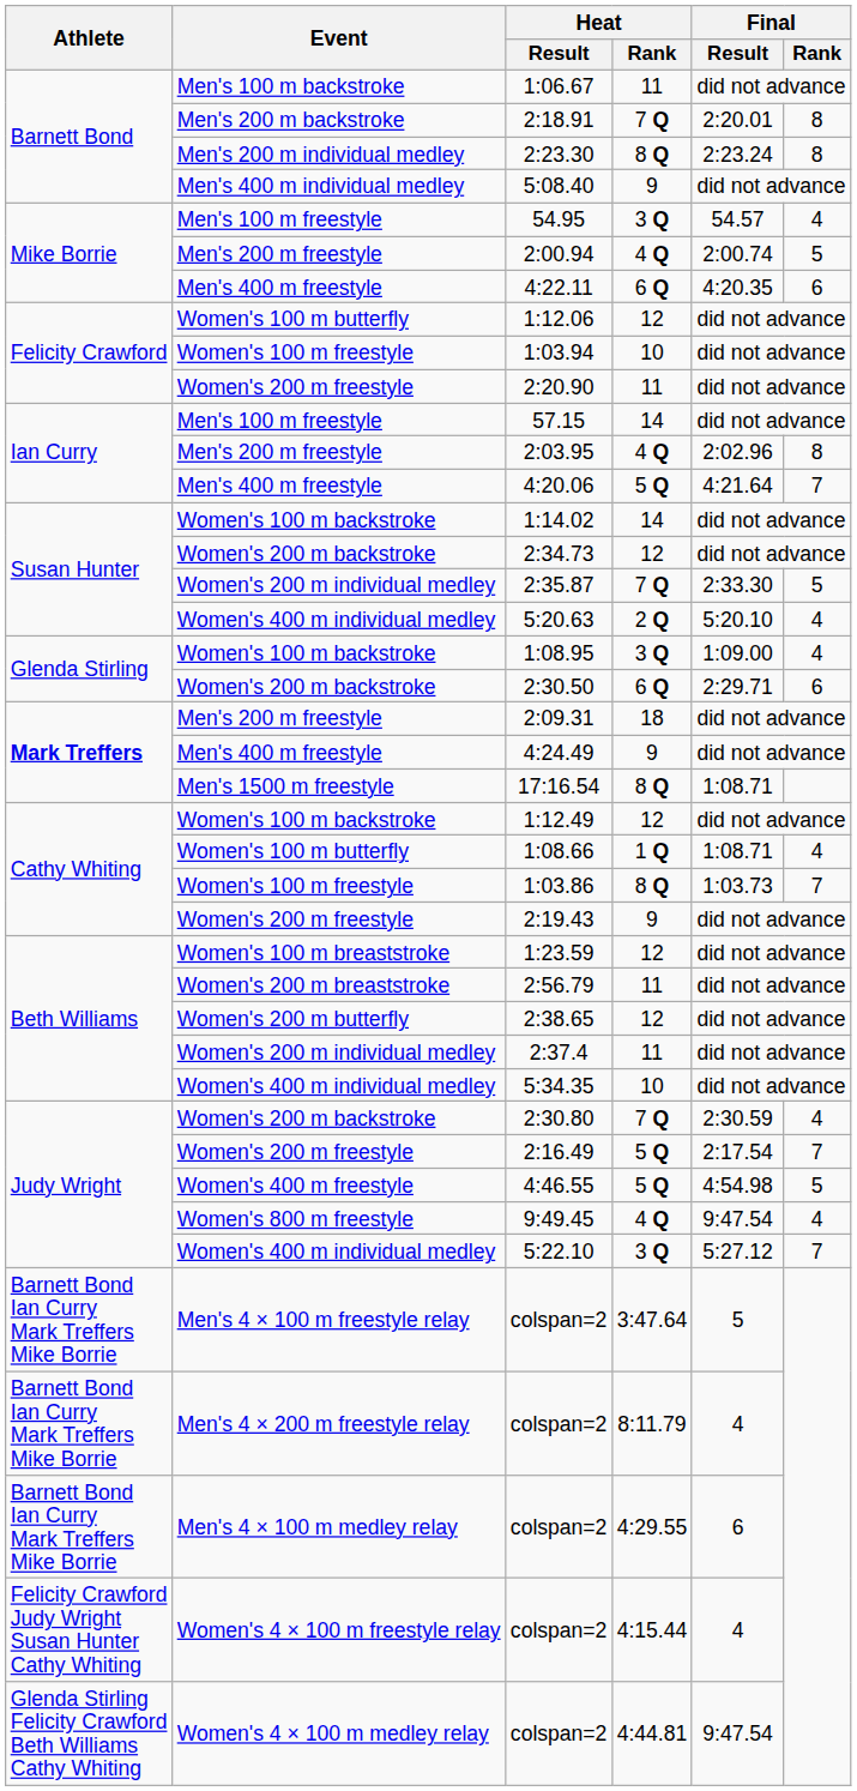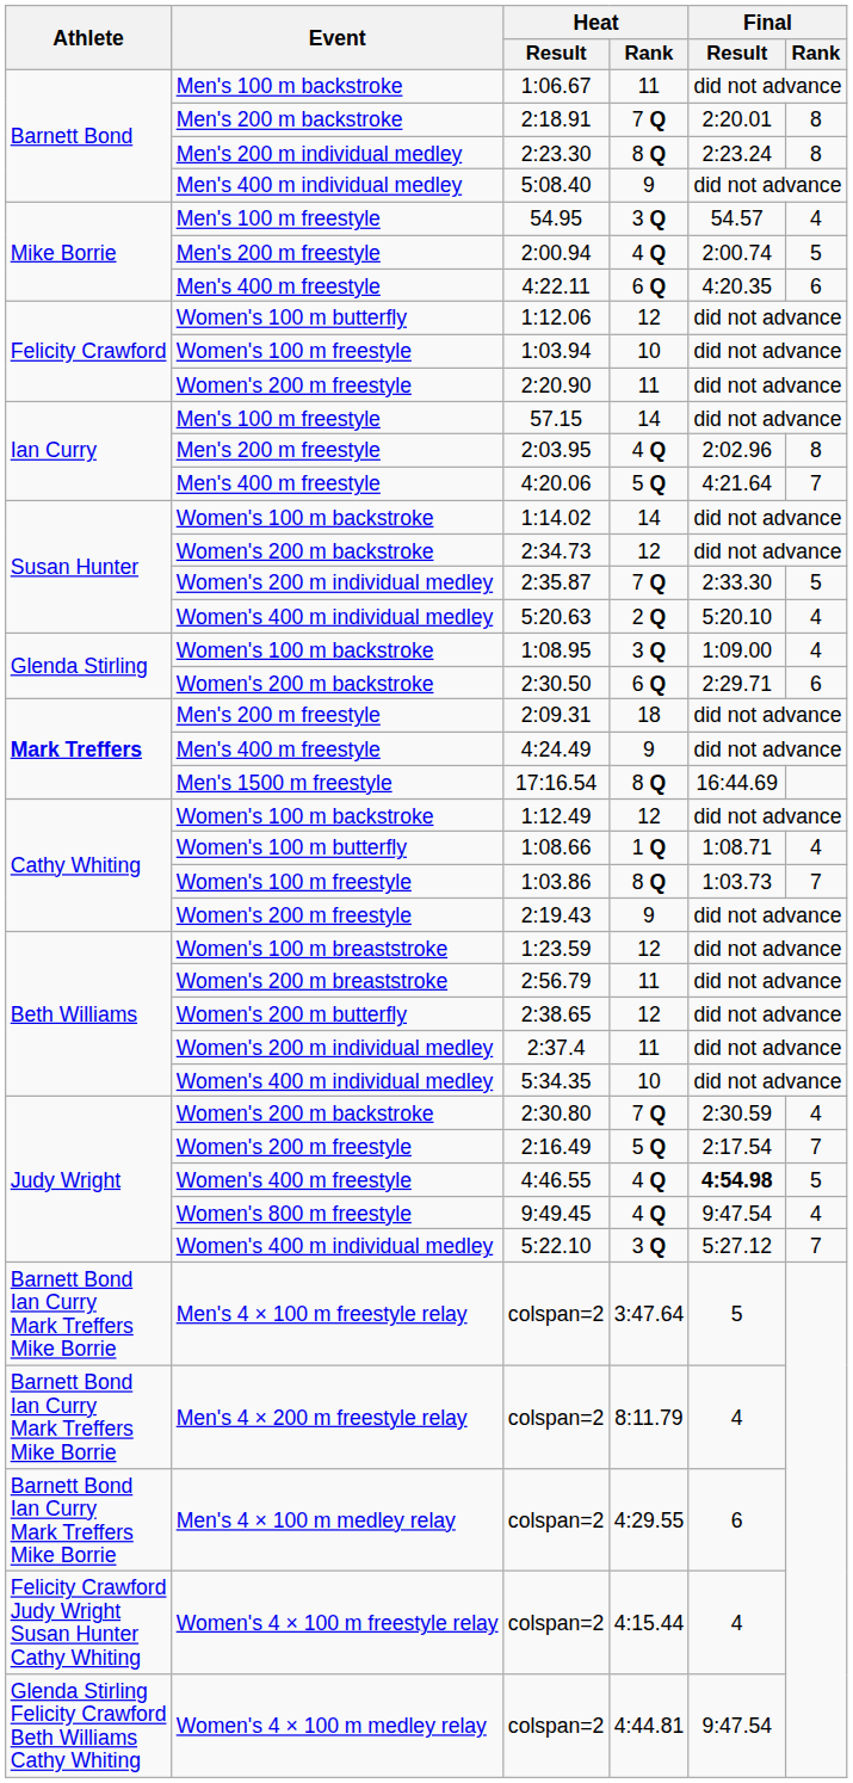17:16.54 | Final / Result: 1:08.71 -> 16:44.69
4:46.55 | Heat / Rank: 5 Q -> 4 Q
4:46.55 | Final / Result: normal -> bold
